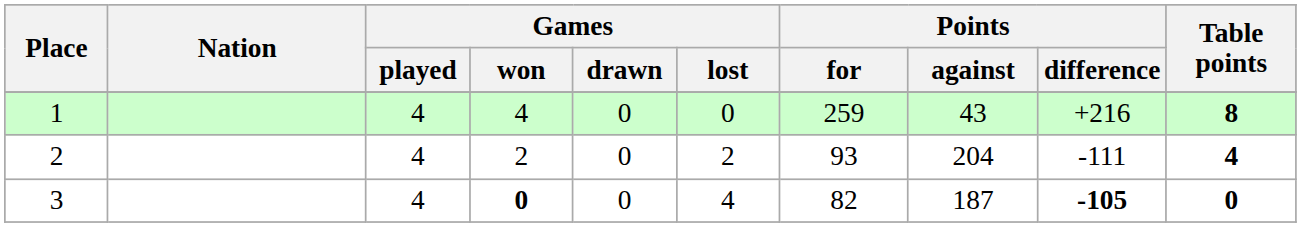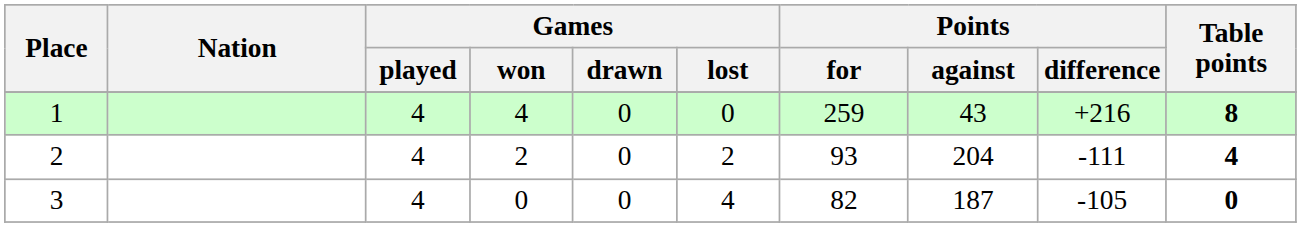3 | Games / won: bold -> normal
3 | Points / difference: bold -> normal
